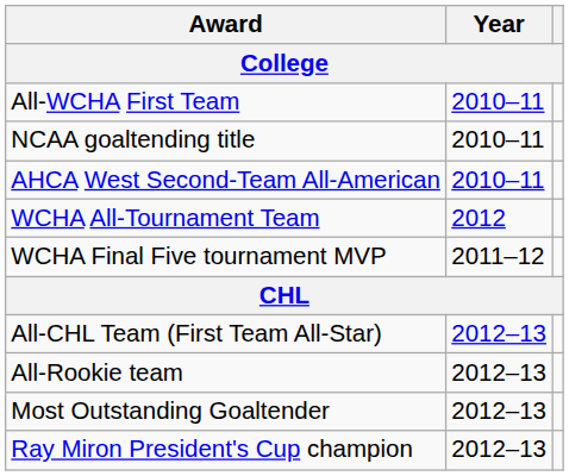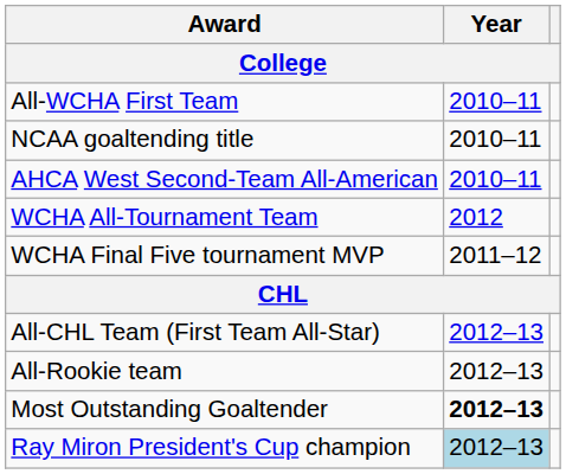Most Outstanding Goaltender | Year: normal -> bold
Ray Miron President's Cup champion | Year: no background -> lightblue background
